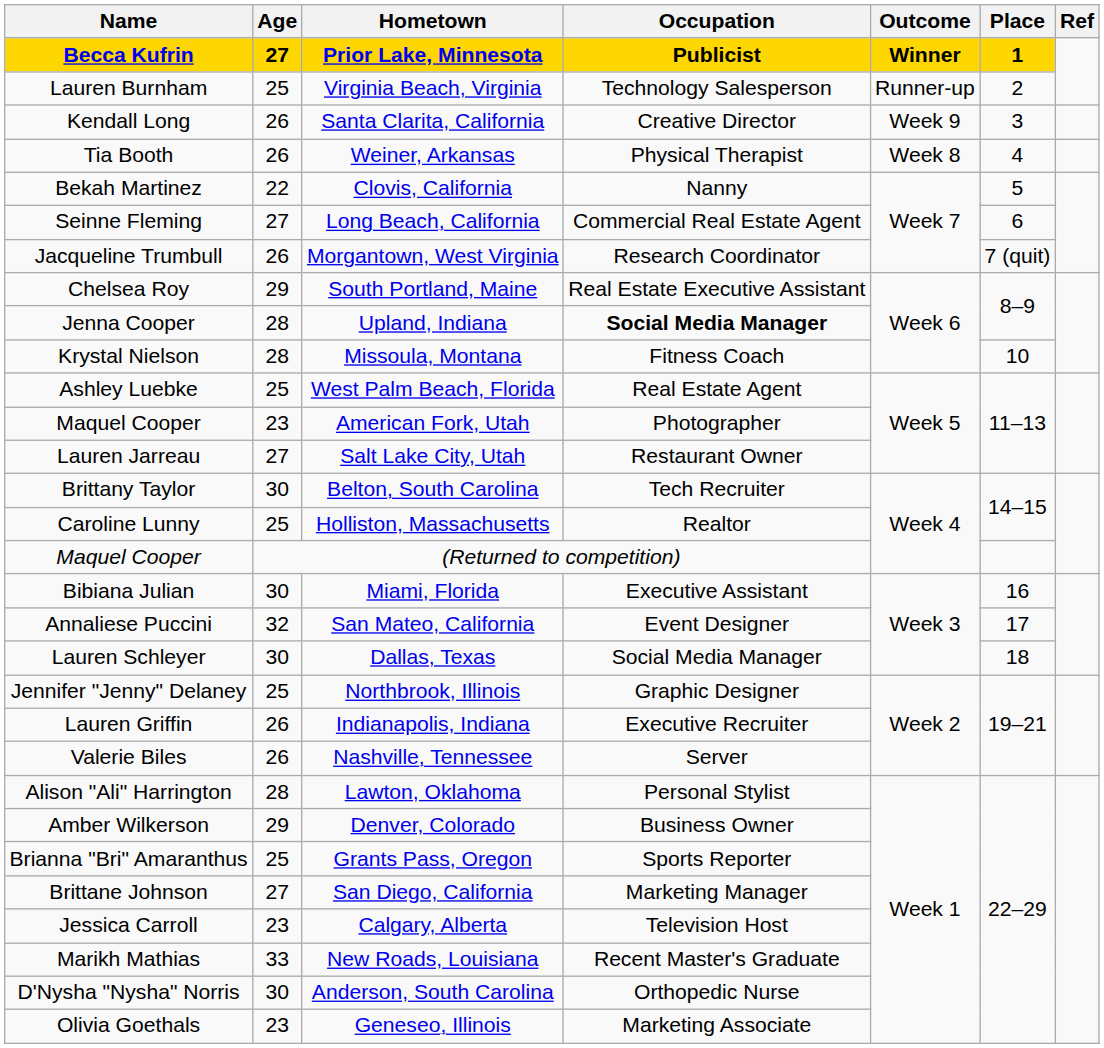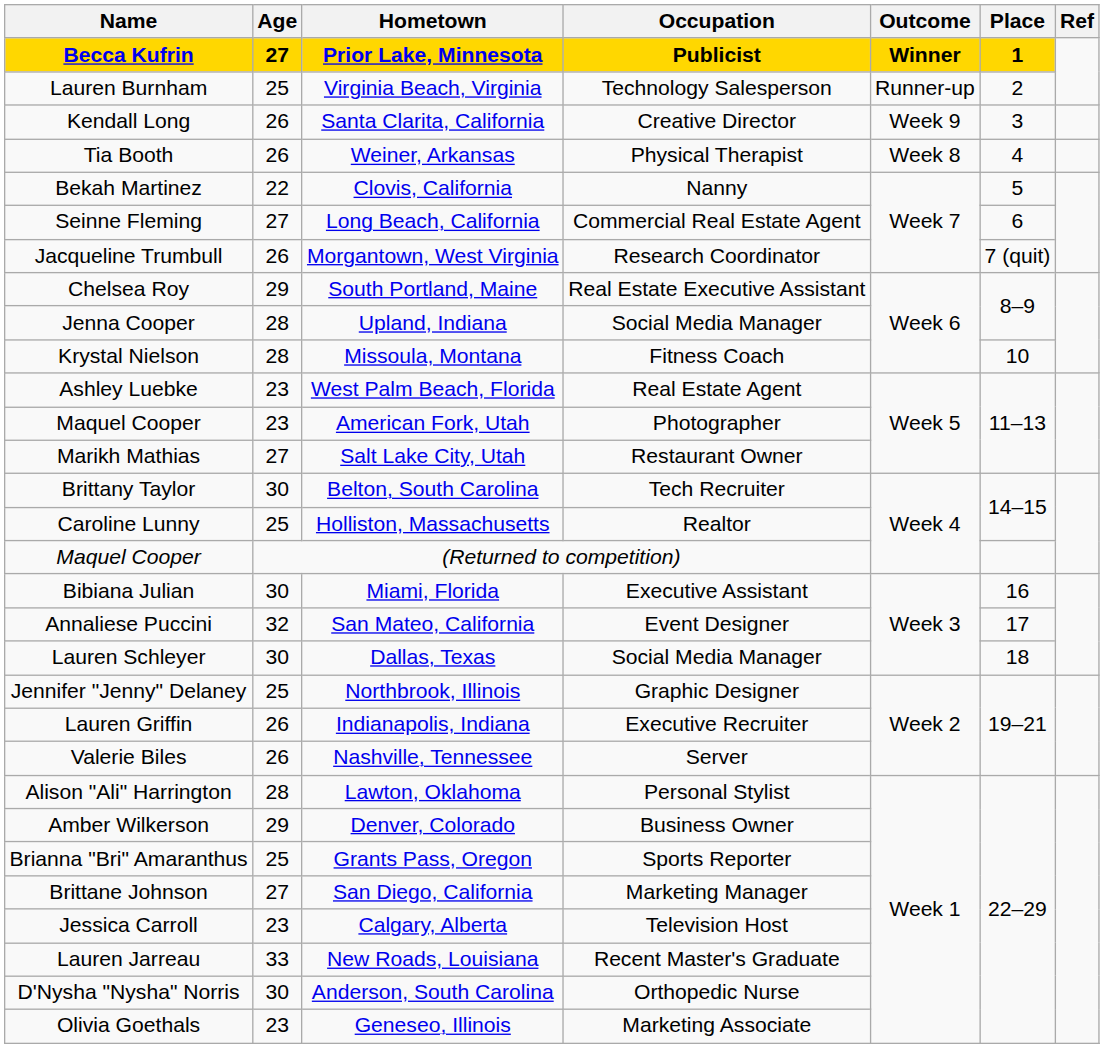Upland, Indiana | Occupation: bold -> normal
West Palm Beach, Florida | Age: 25 -> 23
Salt Lake City, Utah | Name: Lauren Jarreau -> Marikh Mathias
New Roads, Louisiana | Name: Marikh Mathias -> Lauren Jarreau
